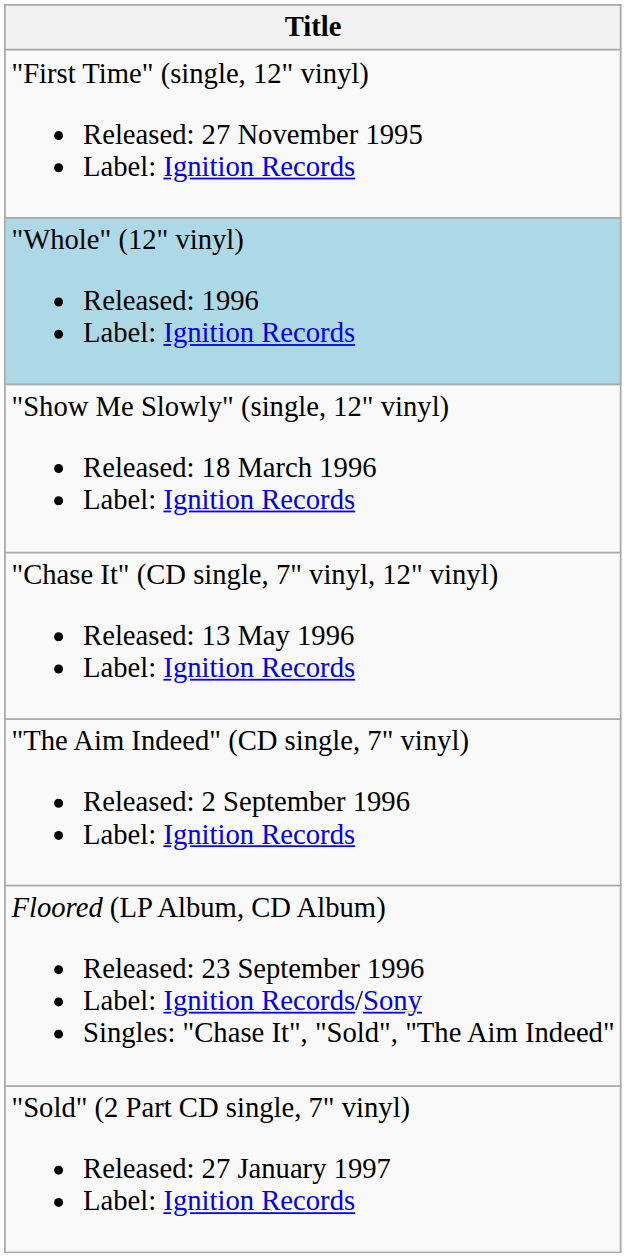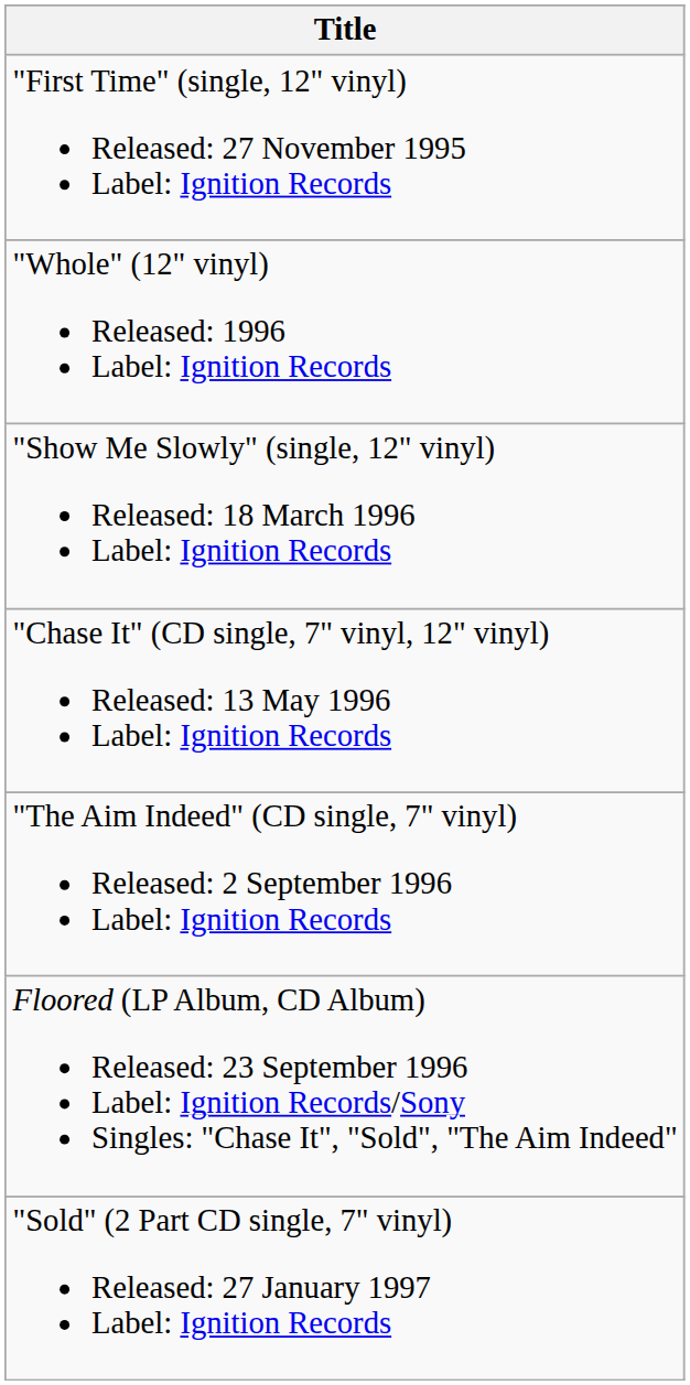row 3 | column 1: lightblue background -> no background
